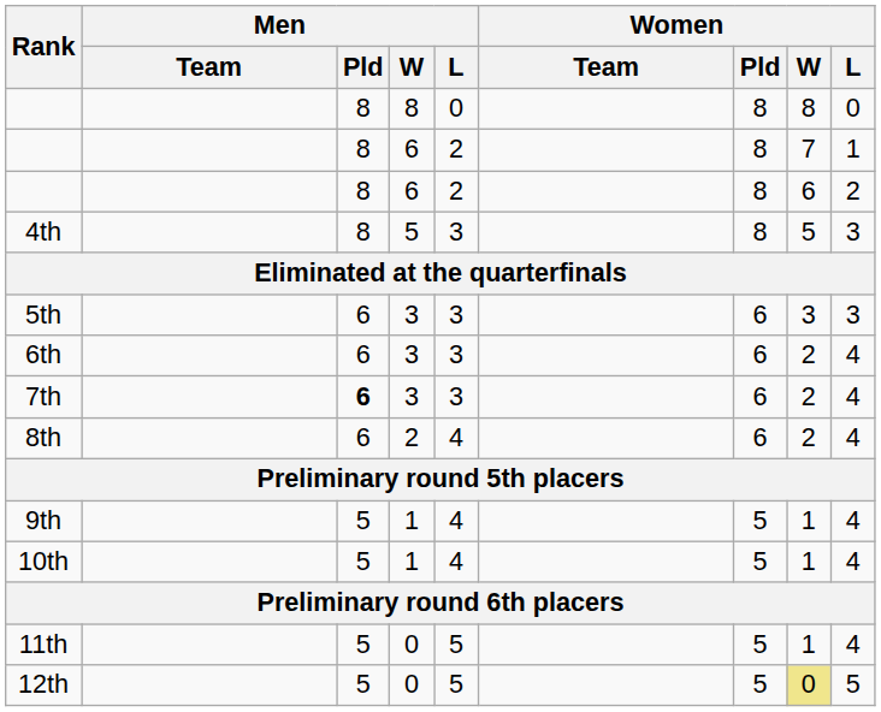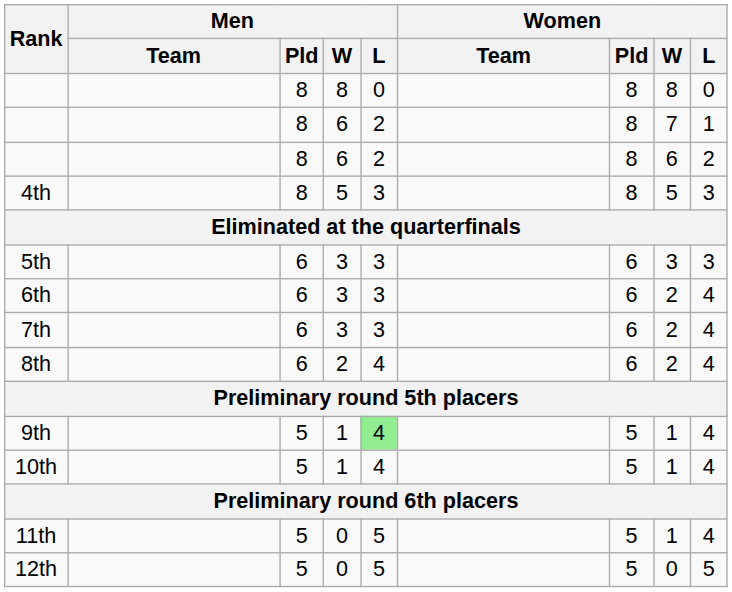7th | Men / Pld: bold -> normal
9th | Men / L: no background -> lightgreen background
12th | Women / W: khaki background -> no background
